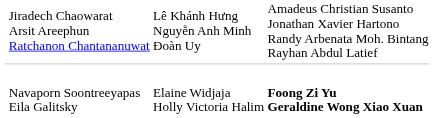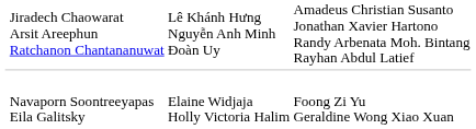Navaporn Soontreeyapas Eila Galitsky | column 3: bold -> normal
